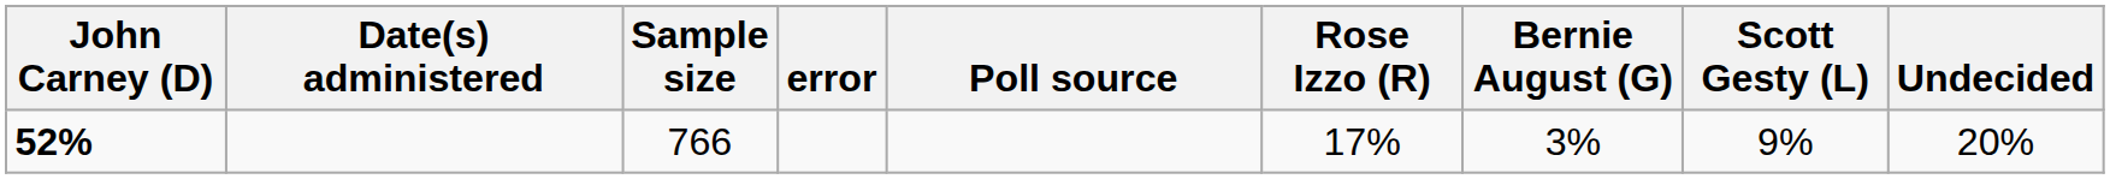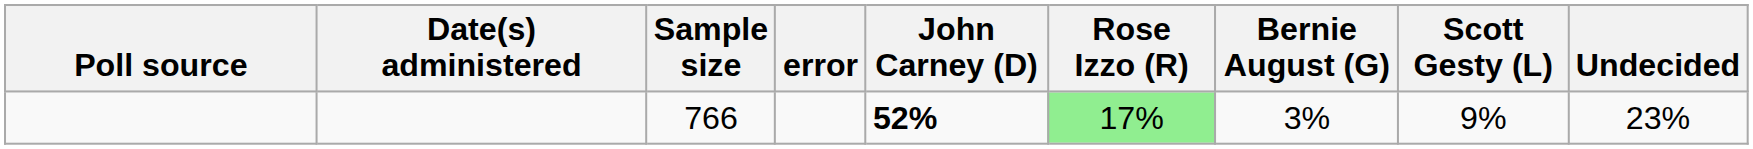columns swapped: Poll source <-> John Carney (D)
row 2 | Rose Izzo (R): no background -> lightgreen background
row 2 | Undecided: 20% -> 23%
